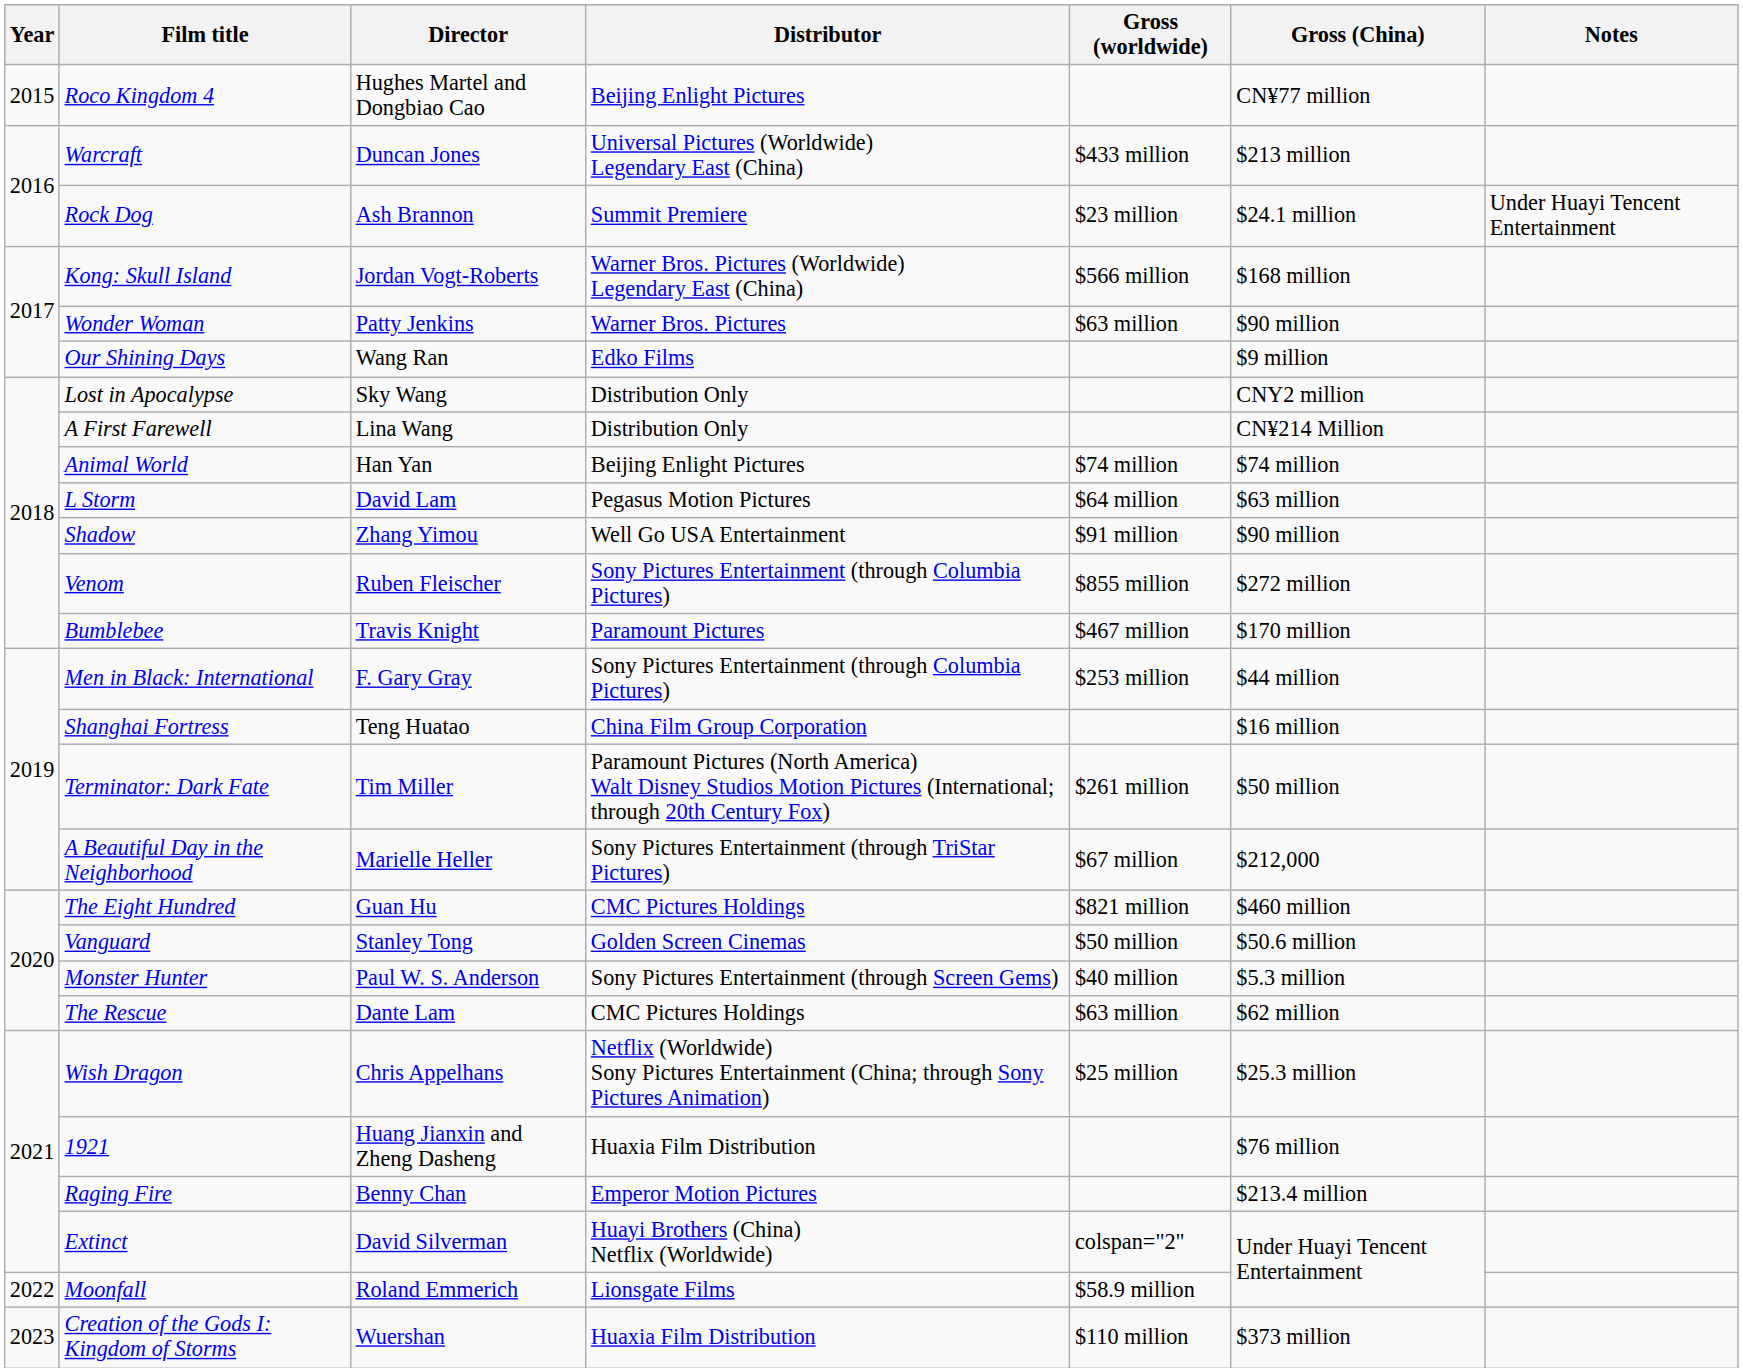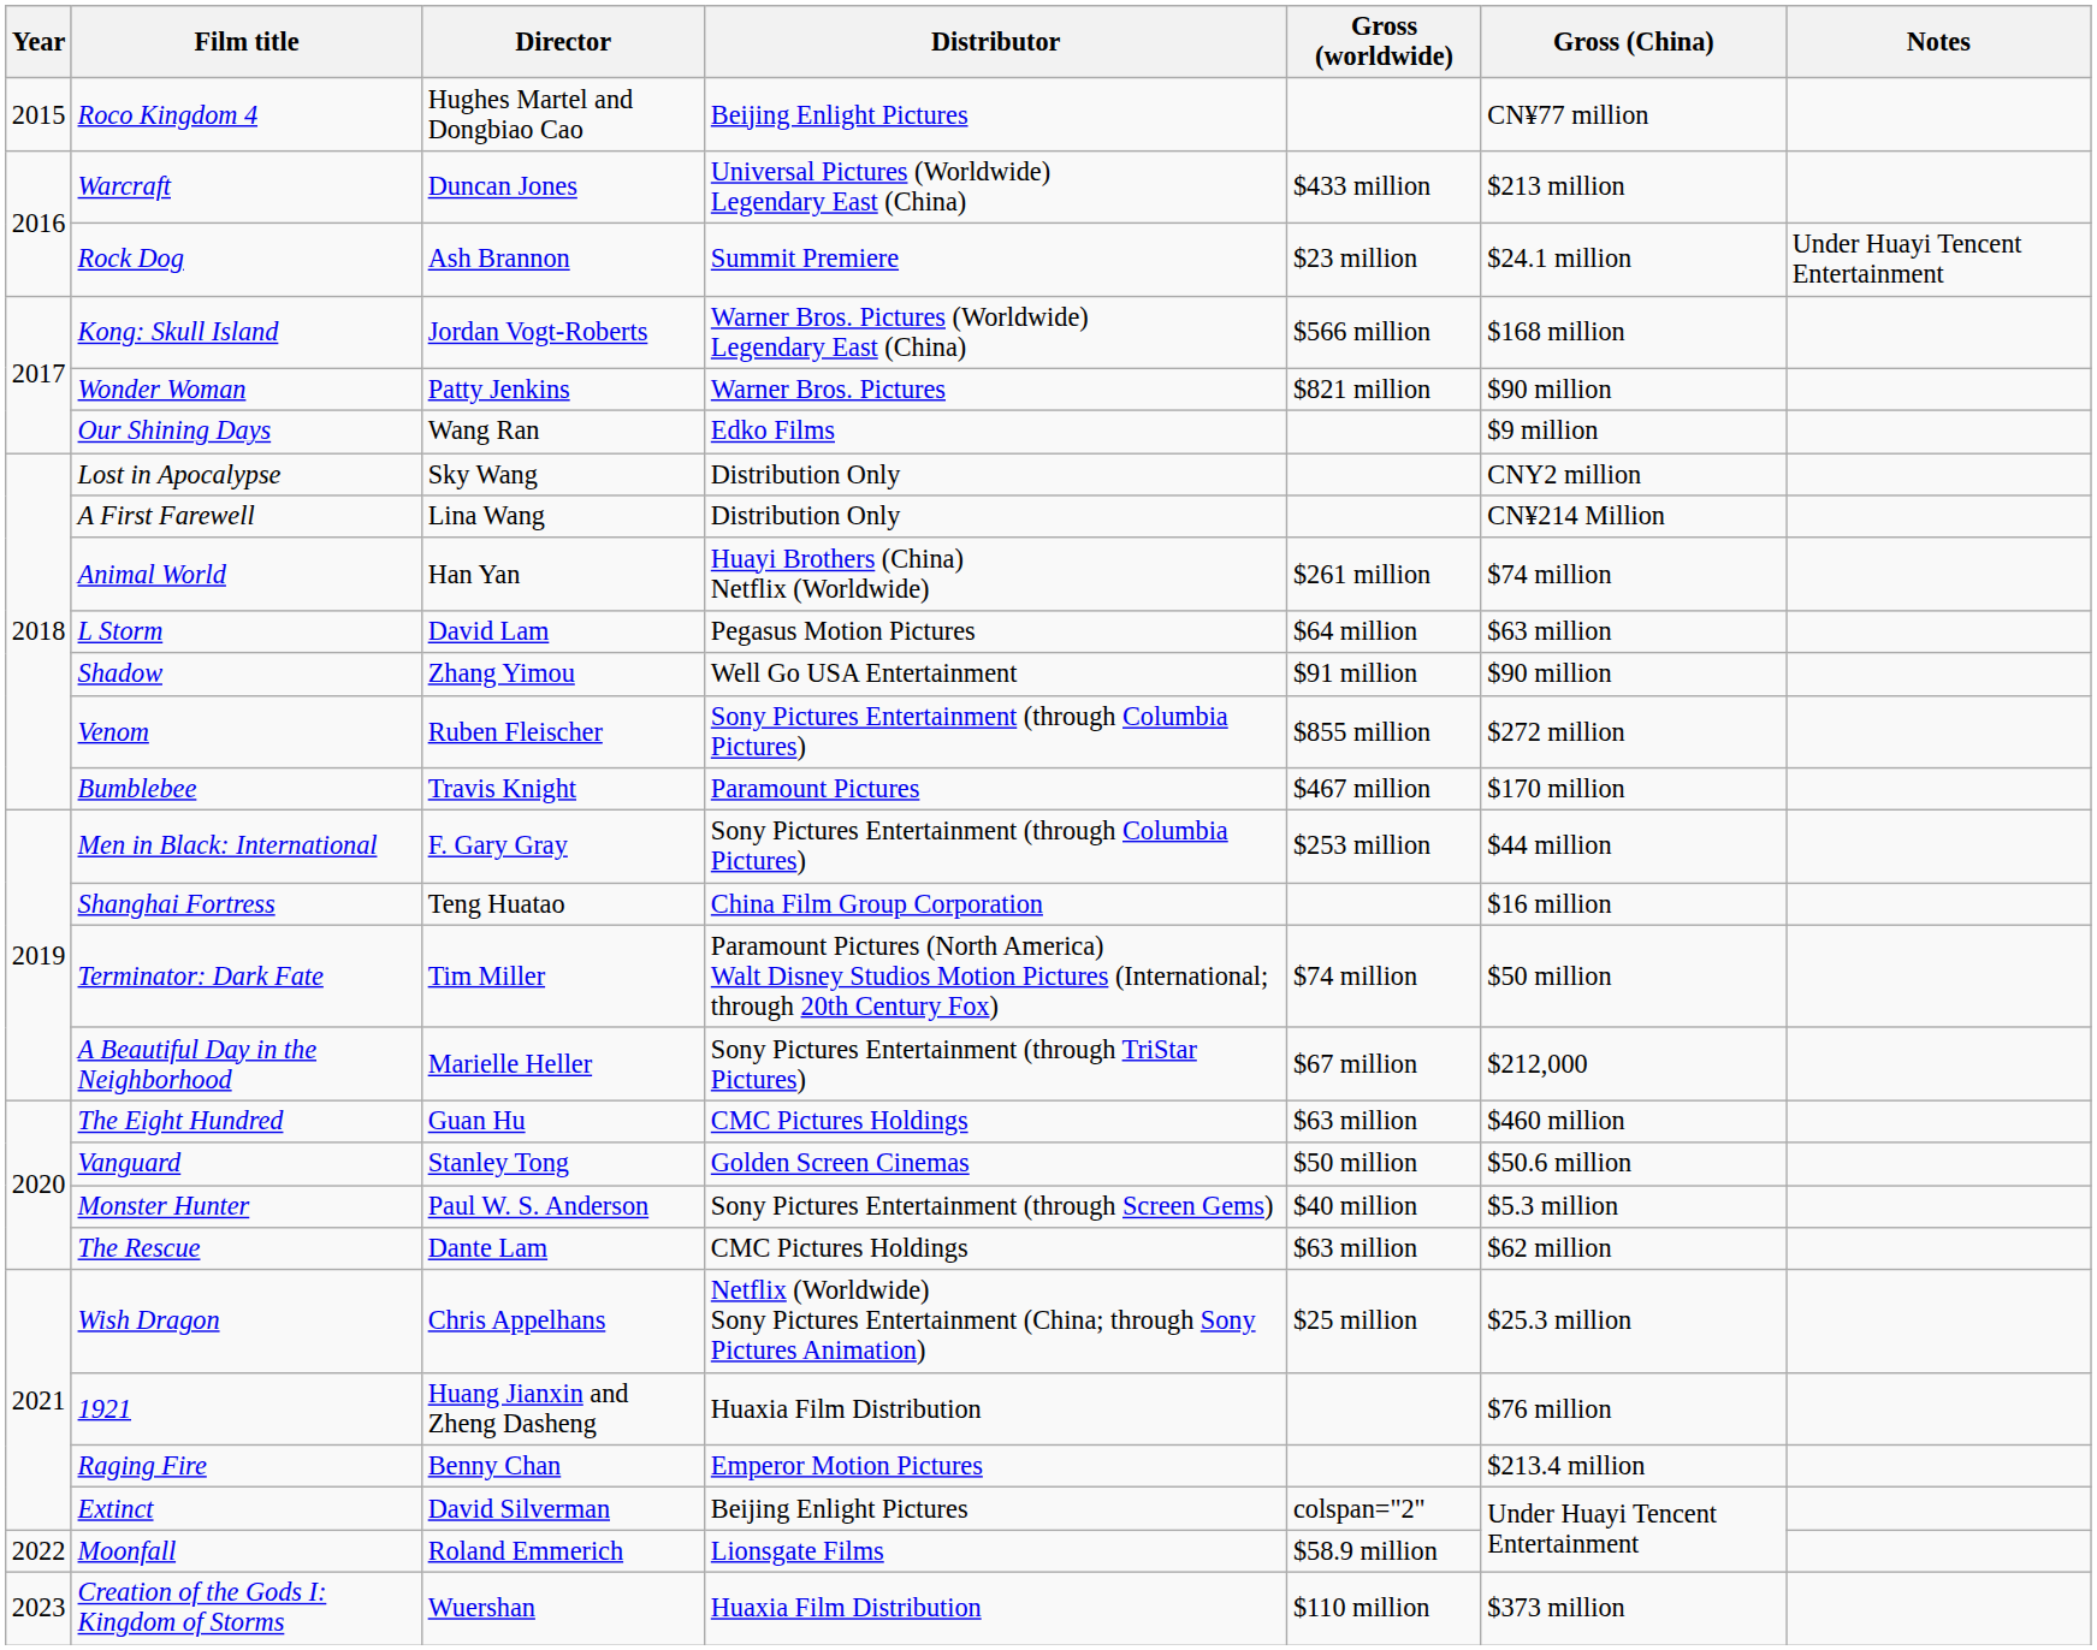Wonder Woman | Gross (worldwide): $63 million -> $821 million
Animal World | Distributor: Beijing Enlight Pictures -> Huayi Brothers (China) Netflix (Worldwide)
Animal World | Gross (worldwide): $74 million -> $261 million
Terminator: Dark Fate | Gross (worldwide): $261 million -> $74 million
The Eight Hundred | Gross (worldwide): $821 million -> $63 million
Extinct | Distributor: Huayi Brothers (China) Netflix (Worldwide) -> Beijing Enlight Pictures
